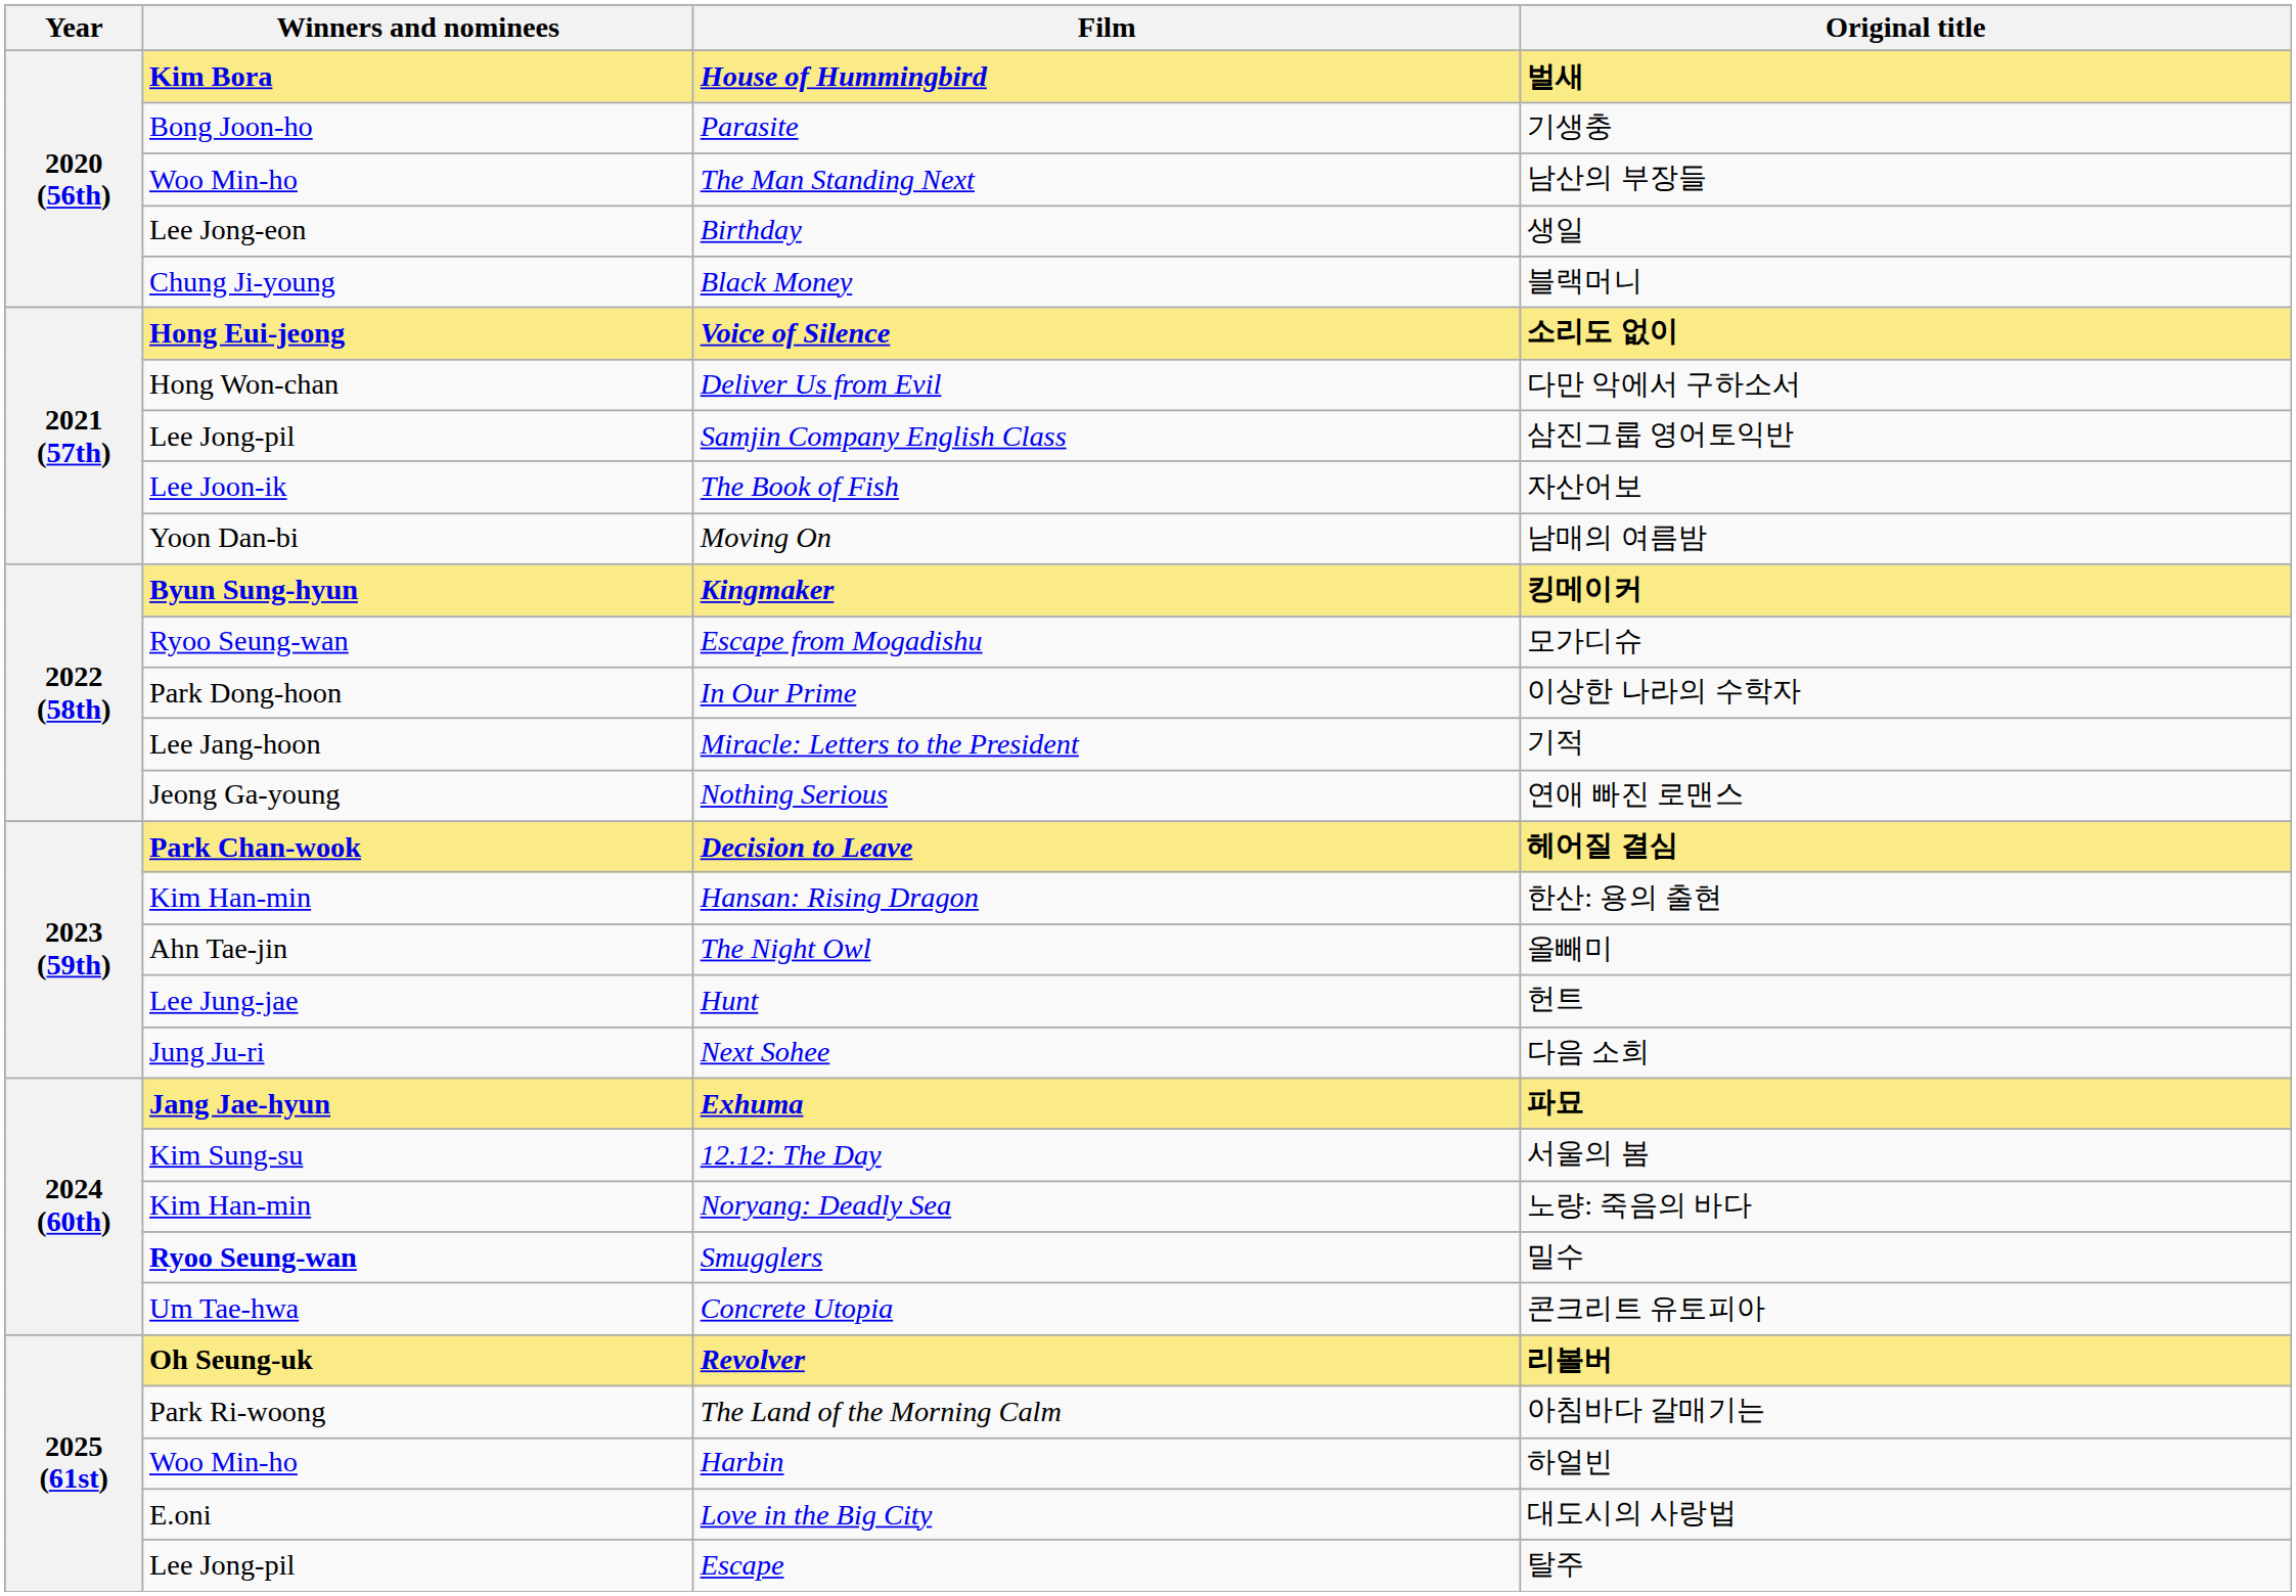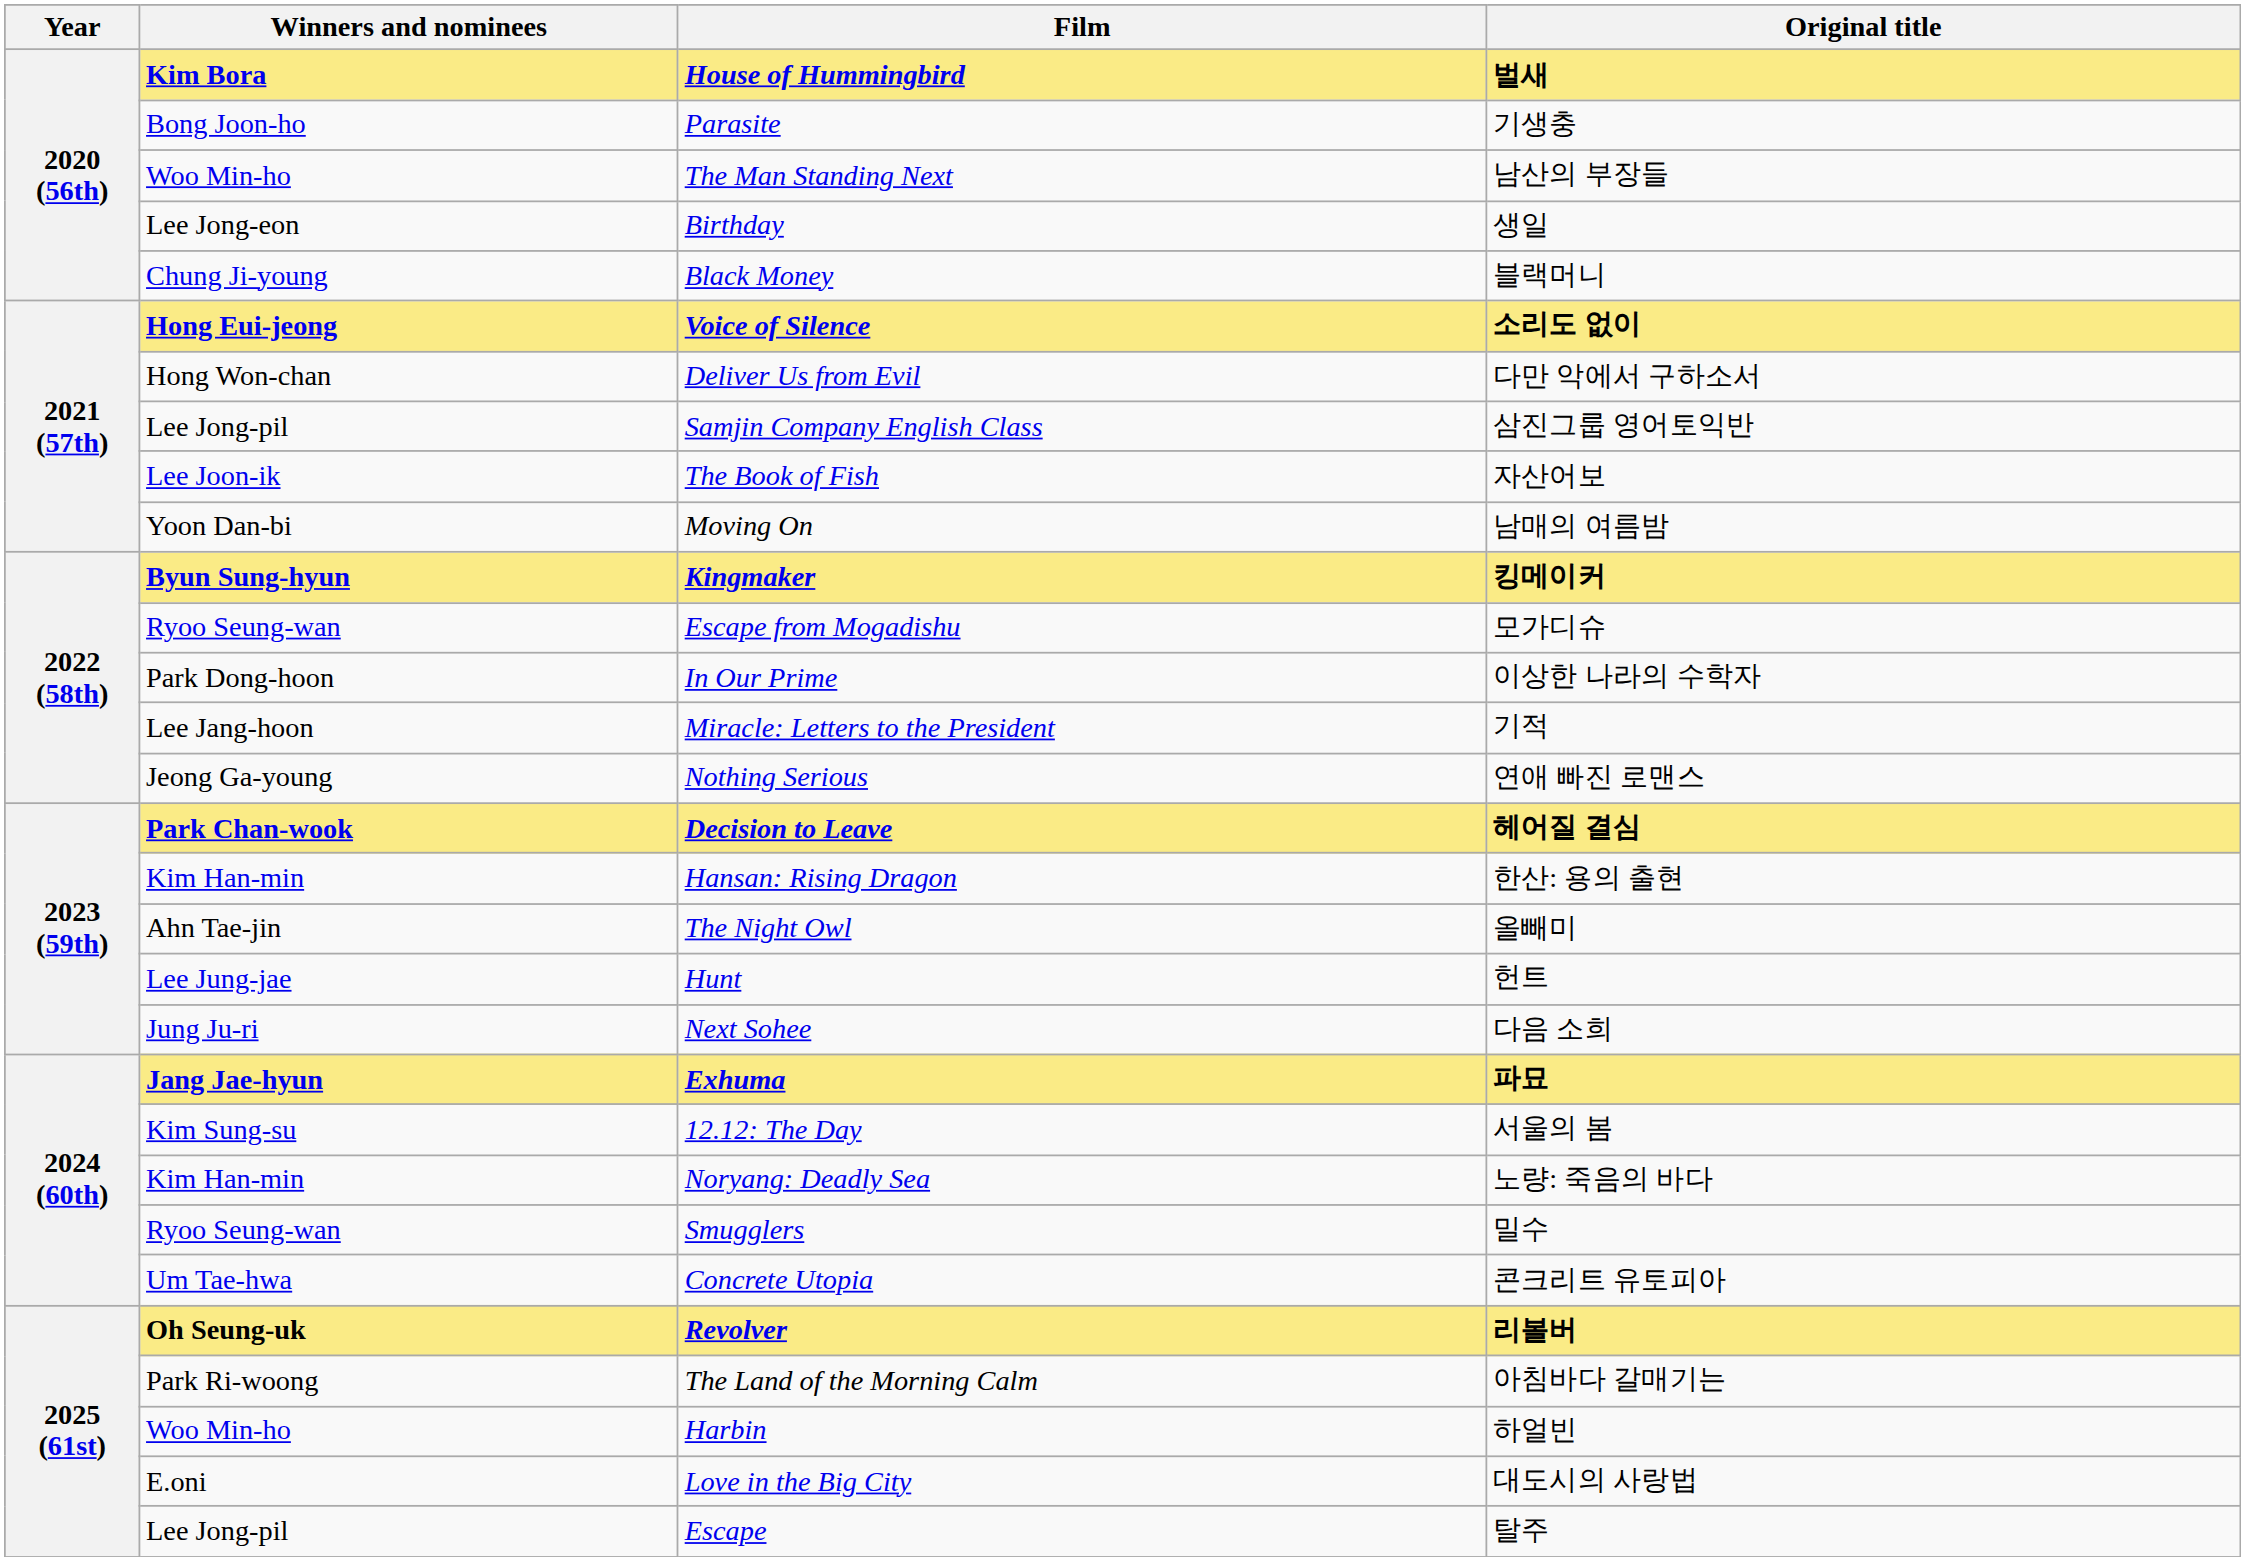Smugglers | Winners and nominees: bold -> normal
